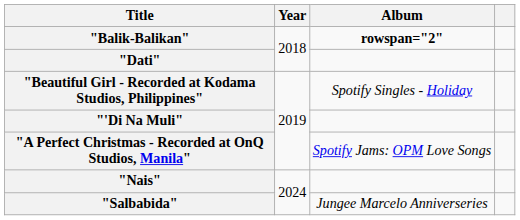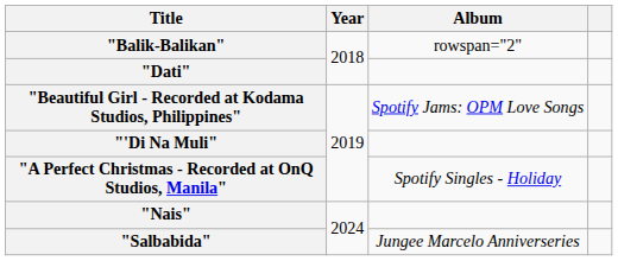"Balik-Balikan" | Album: bold -> normal
"Beautiful Girl - Recorded at Kodama Studios, Philippines" | Album: Spotify Singles - Holiday -> Spotify Jams: OPM Love Songs
"A Perfect Christmas - Recorded at OnQ Studios, Manila" | Album: Spotify Jams: OPM Love Songs -> Spotify Singles - Holiday
